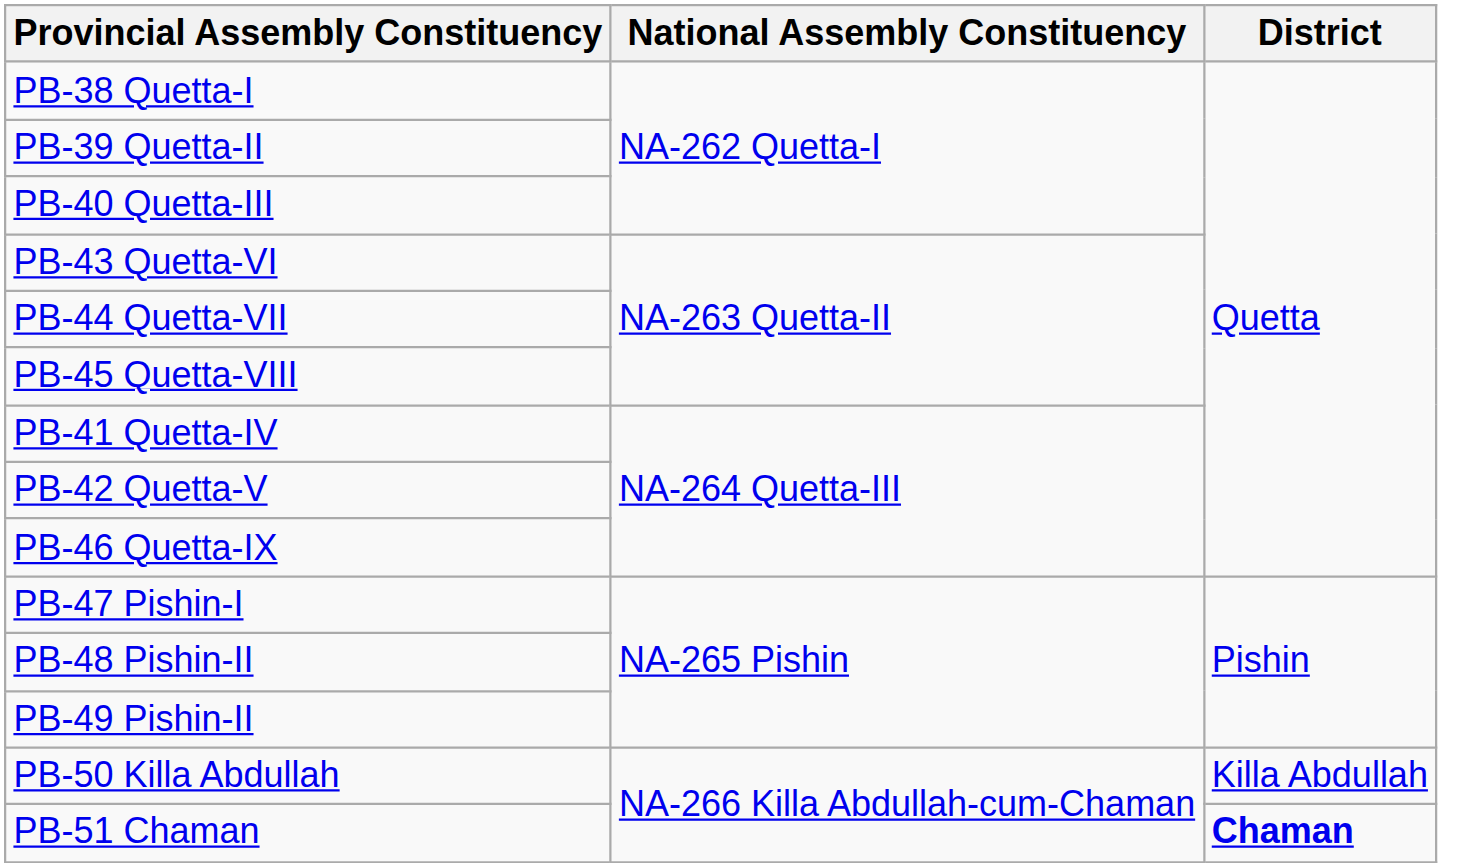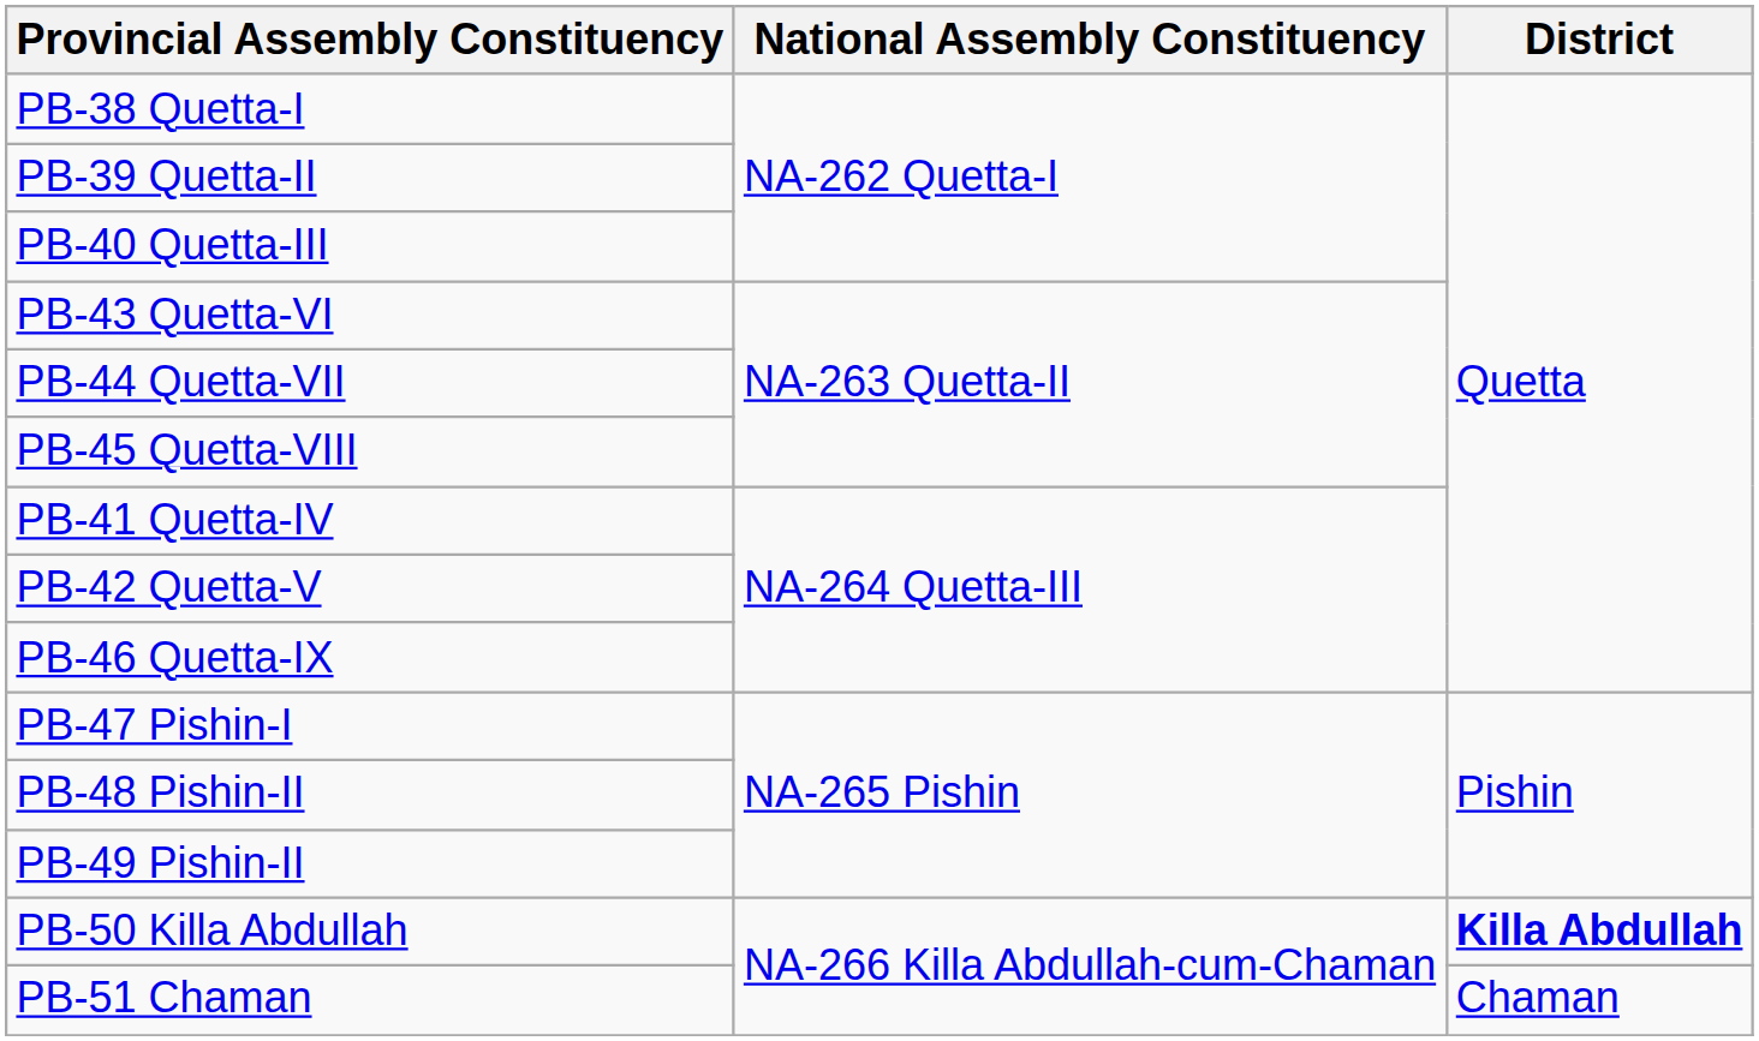PB-50 Killa Abdullah | District: normal -> bold
PB-51 Chaman | District: bold -> normal
